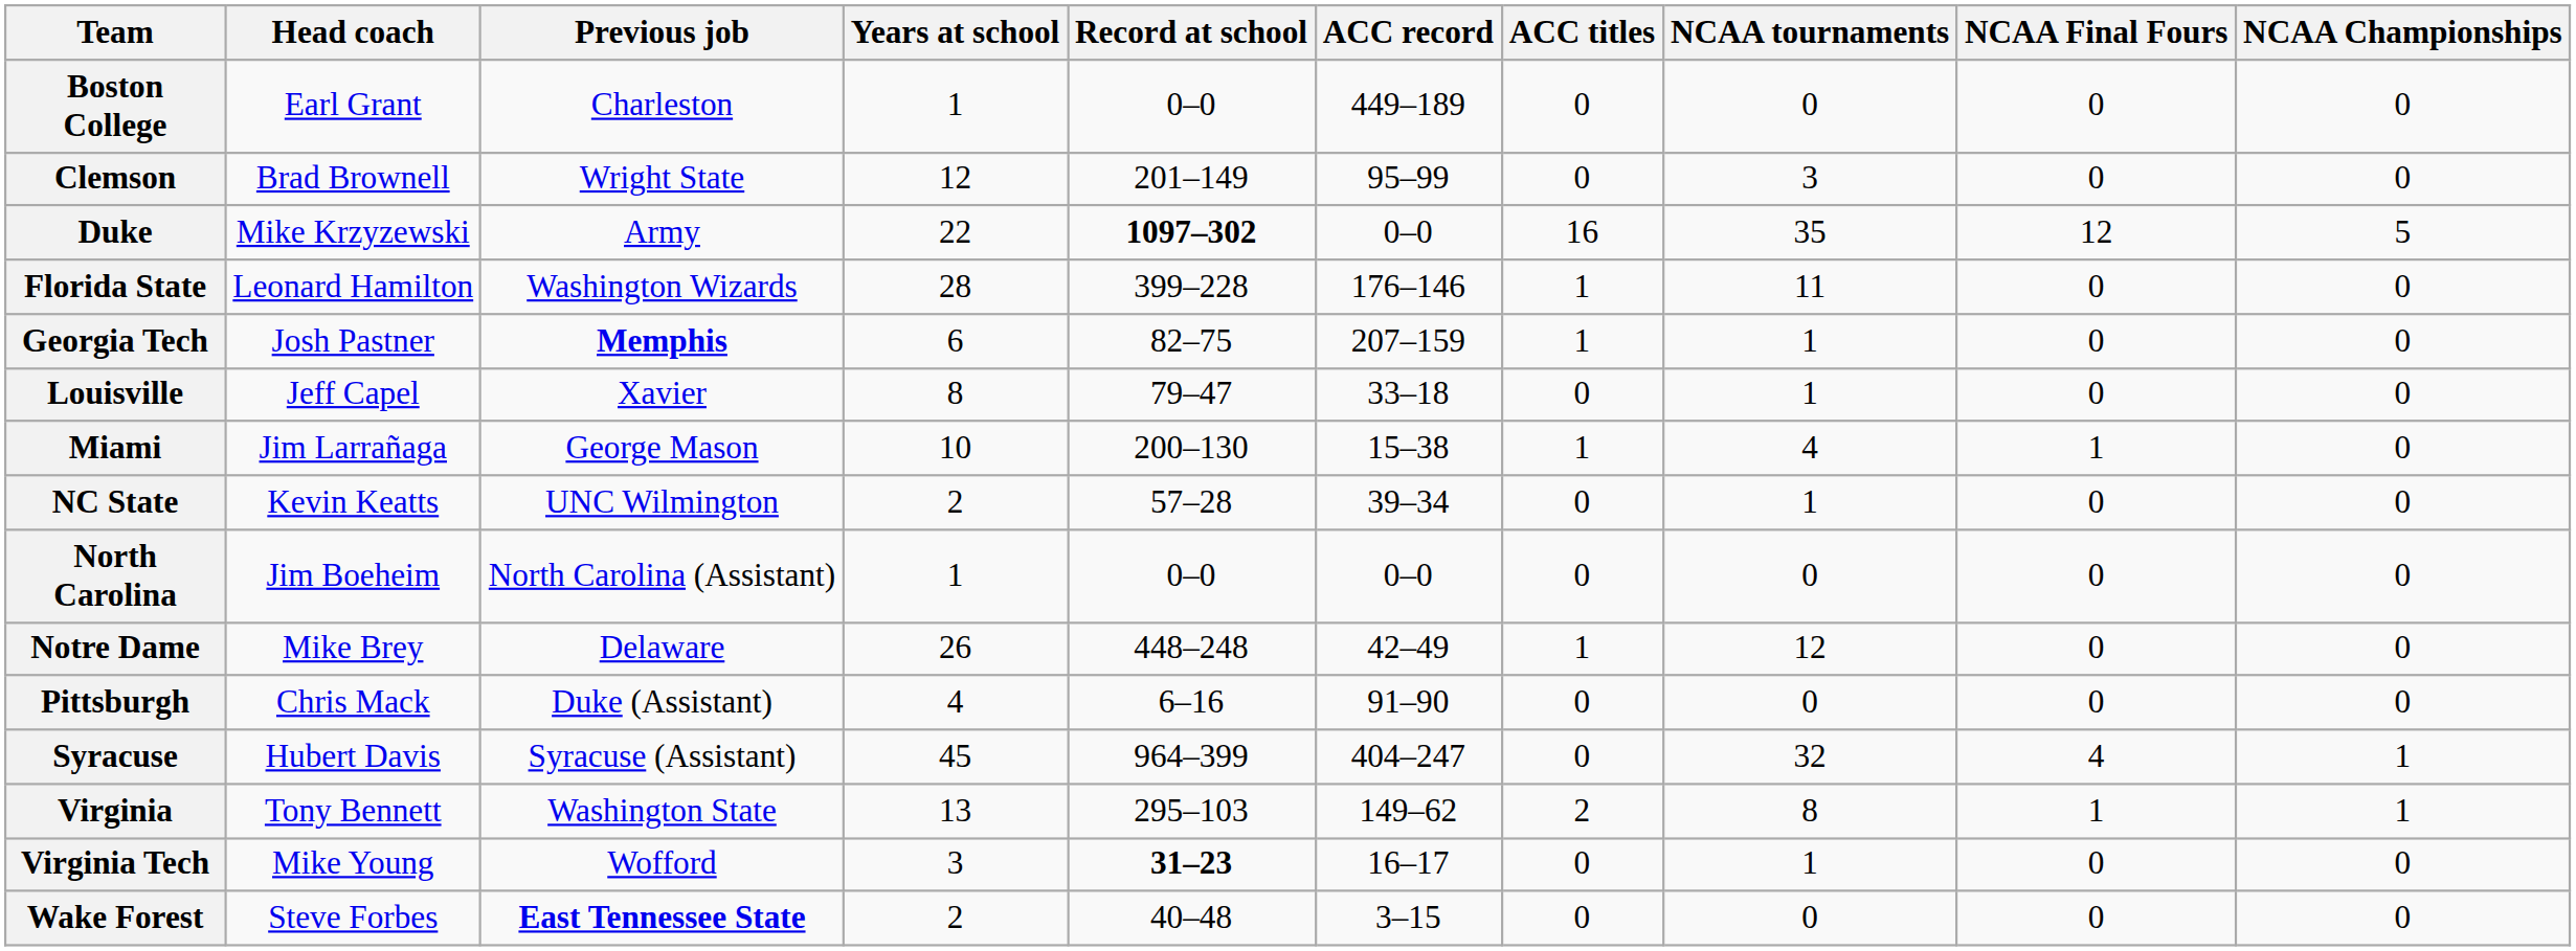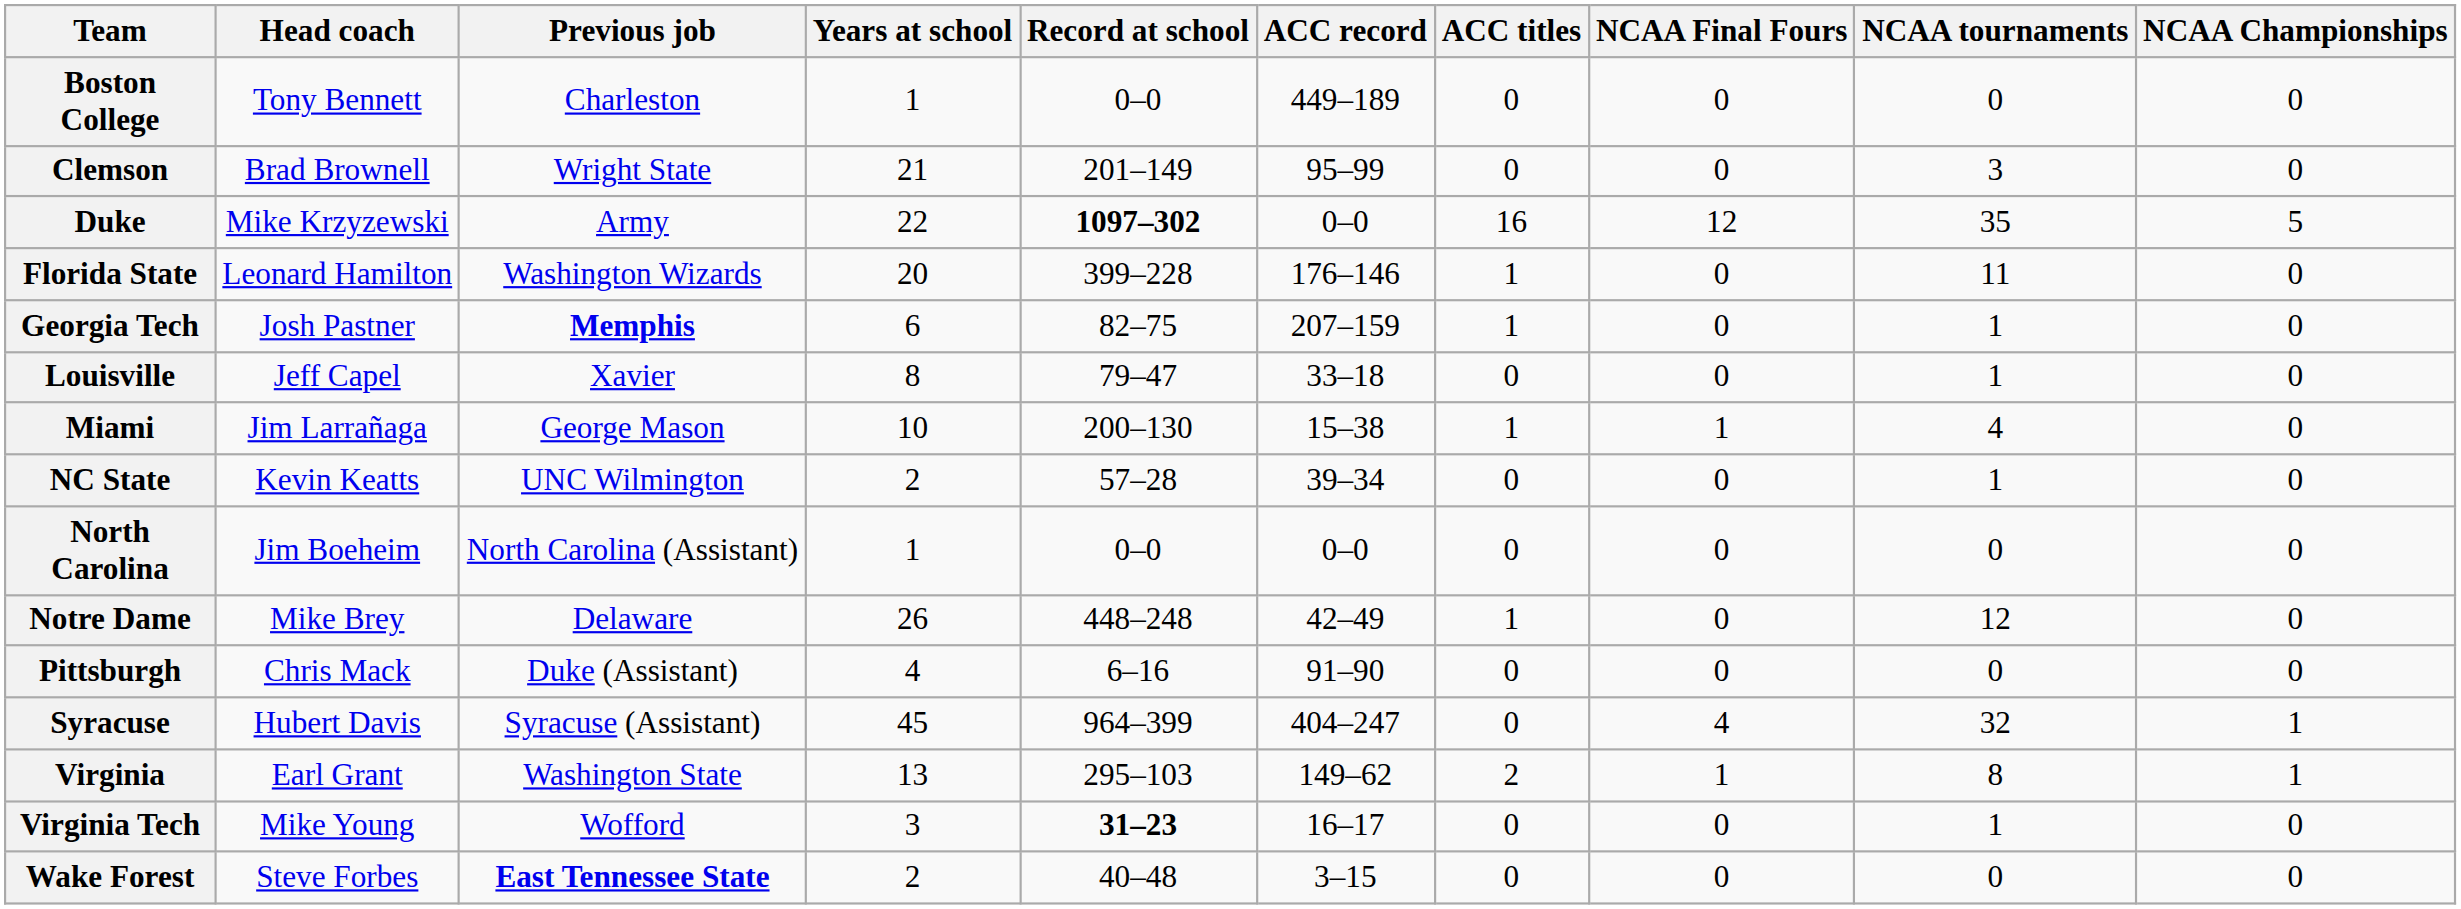columns swapped: NCAA tournaments <-> NCAA Final Fours
Boston College | Head coach: Earl Grant -> Tony Bennett
Clemson | Years at school: 12 -> 21
Florida State | Years at school: 28 -> 20
Virginia | Head coach: Tony Bennett -> Earl Grant
